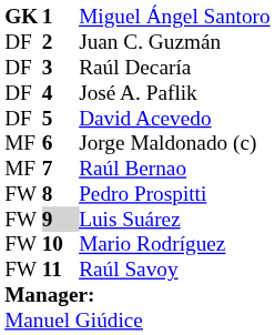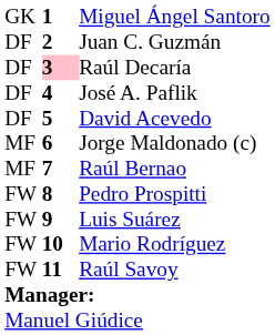Miguel Ángel Santoro | column 1: bold -> normal
Raúl Decaría | column 2: no background -> pink background
Luis Suárez | column 2: lightgrey background -> no background
